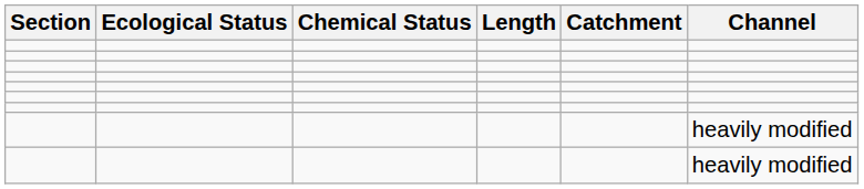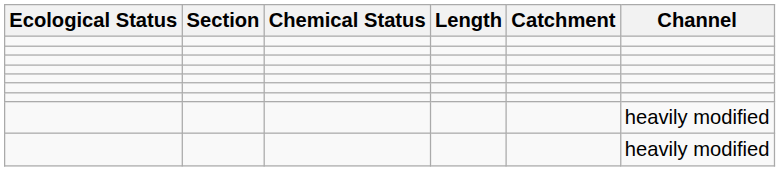columns swapped: Section <-> Ecological Status
